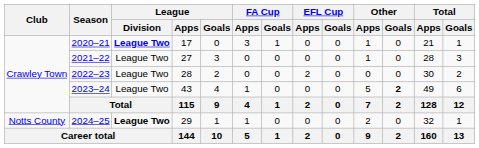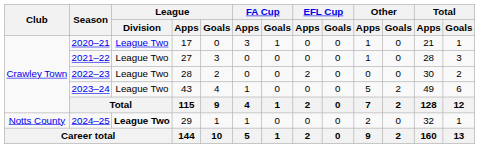2020–21 | League / Division: bold -> normal
2023–24 | Other / Goals: bold -> normal
